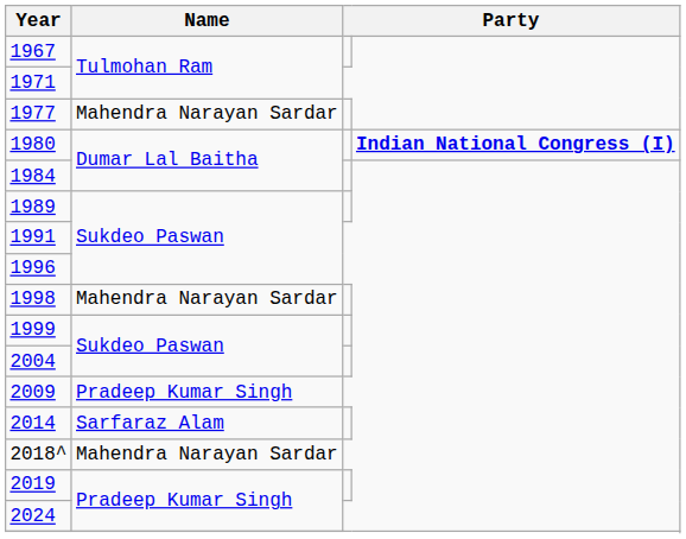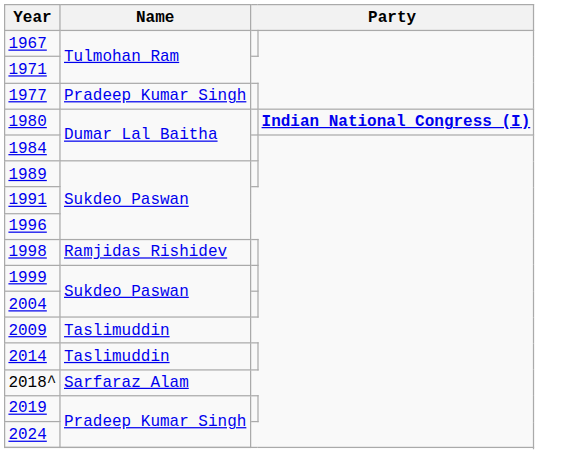1977 | Name: Mahendra Narayan Sardar -> Pradeep Kumar Singh
1998 | Name: Mahendra Narayan Sardar -> Ramjidas Rishidev
2009 | Name: Pradeep Kumar Singh -> Taslimuddin
2014 | Name: Sarfaraz Alam -> Taslimuddin
2018^ | Name: Mahendra Narayan Sardar -> Sarfaraz Alam
